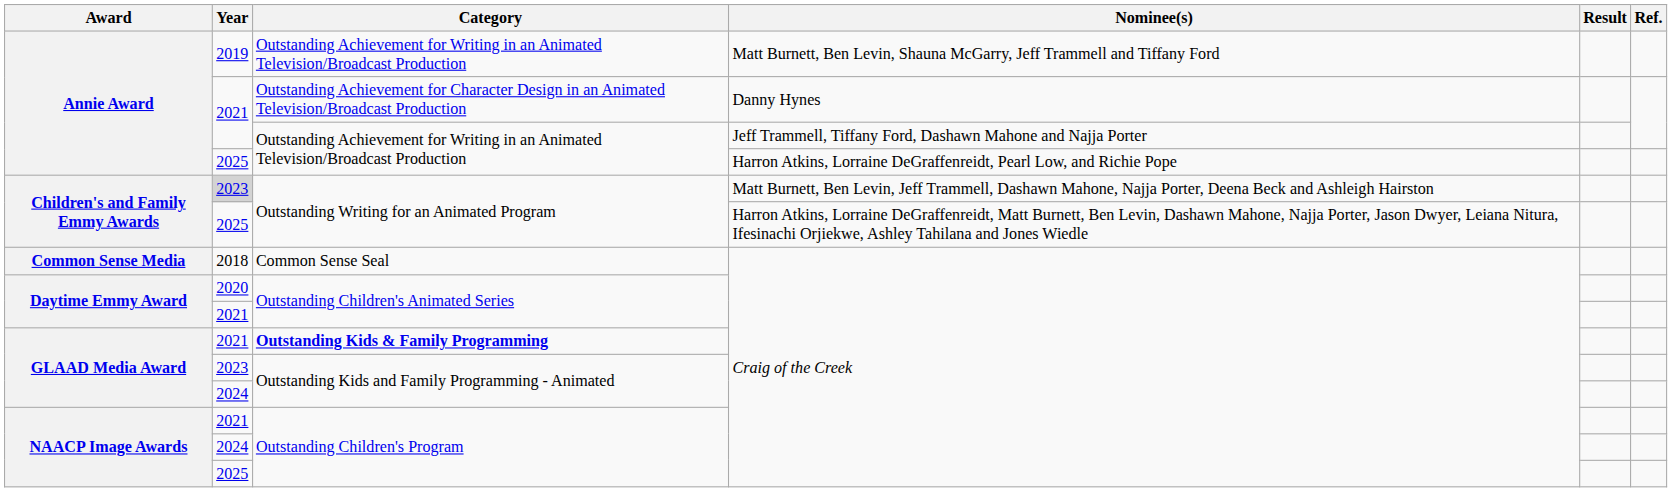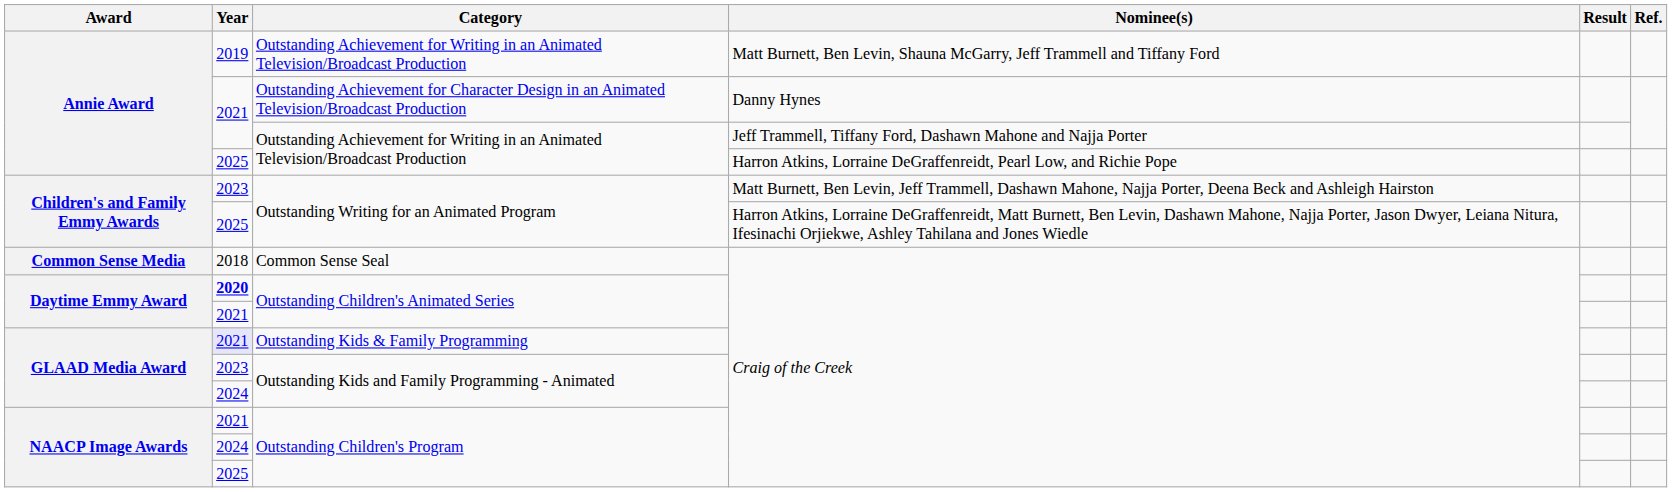2023 / Outstanding Writing for an Animated Program | Year: lightgrey background -> no background
2020 / Outstanding Children's Animated Series | Year: normal -> bold
Outstanding Kids & Family Programming | Year: no background -> lavender background
Outstanding Kids & Family Programming | Category: bold -> normal
